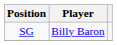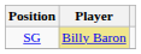SG | Player: no background -> khaki background
